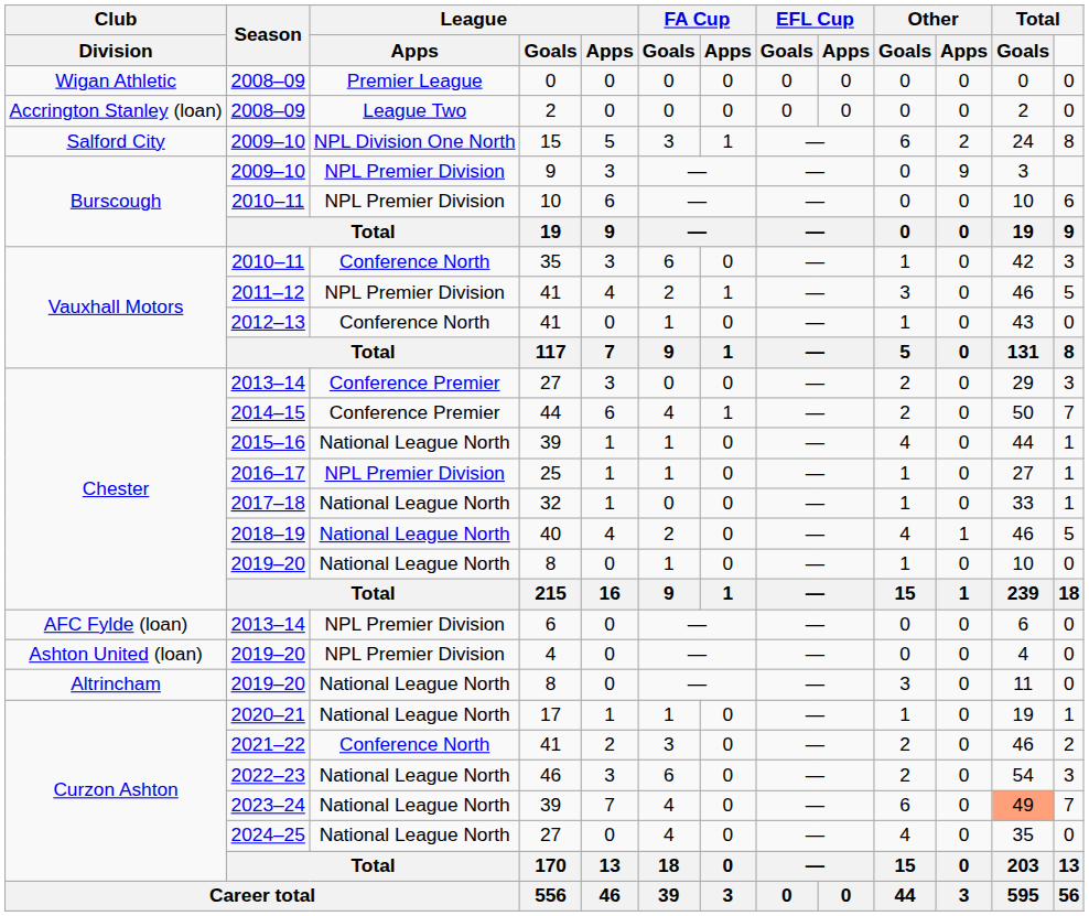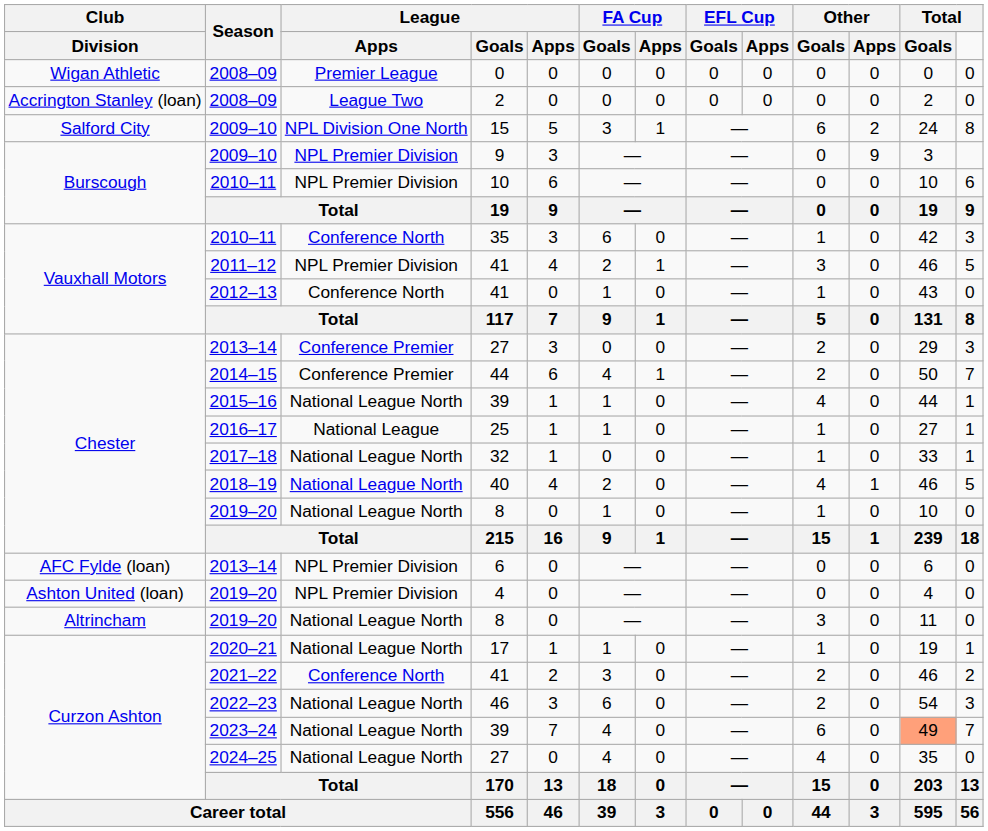25 | column 3: NPL Premier Division -> National League
